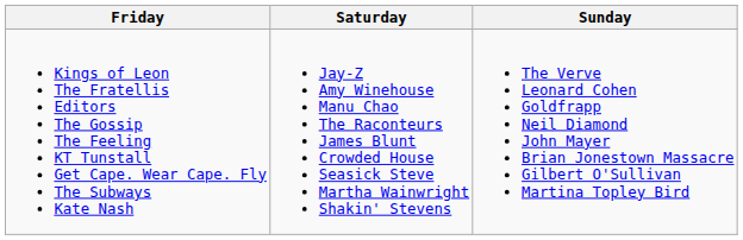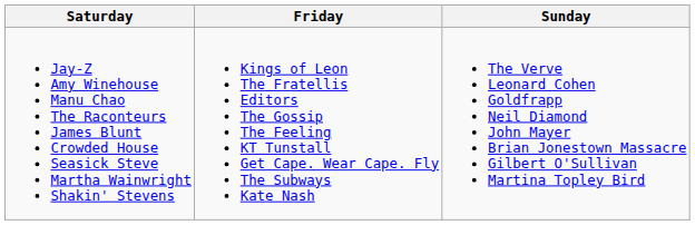columns swapped: Friday <-> Saturday
